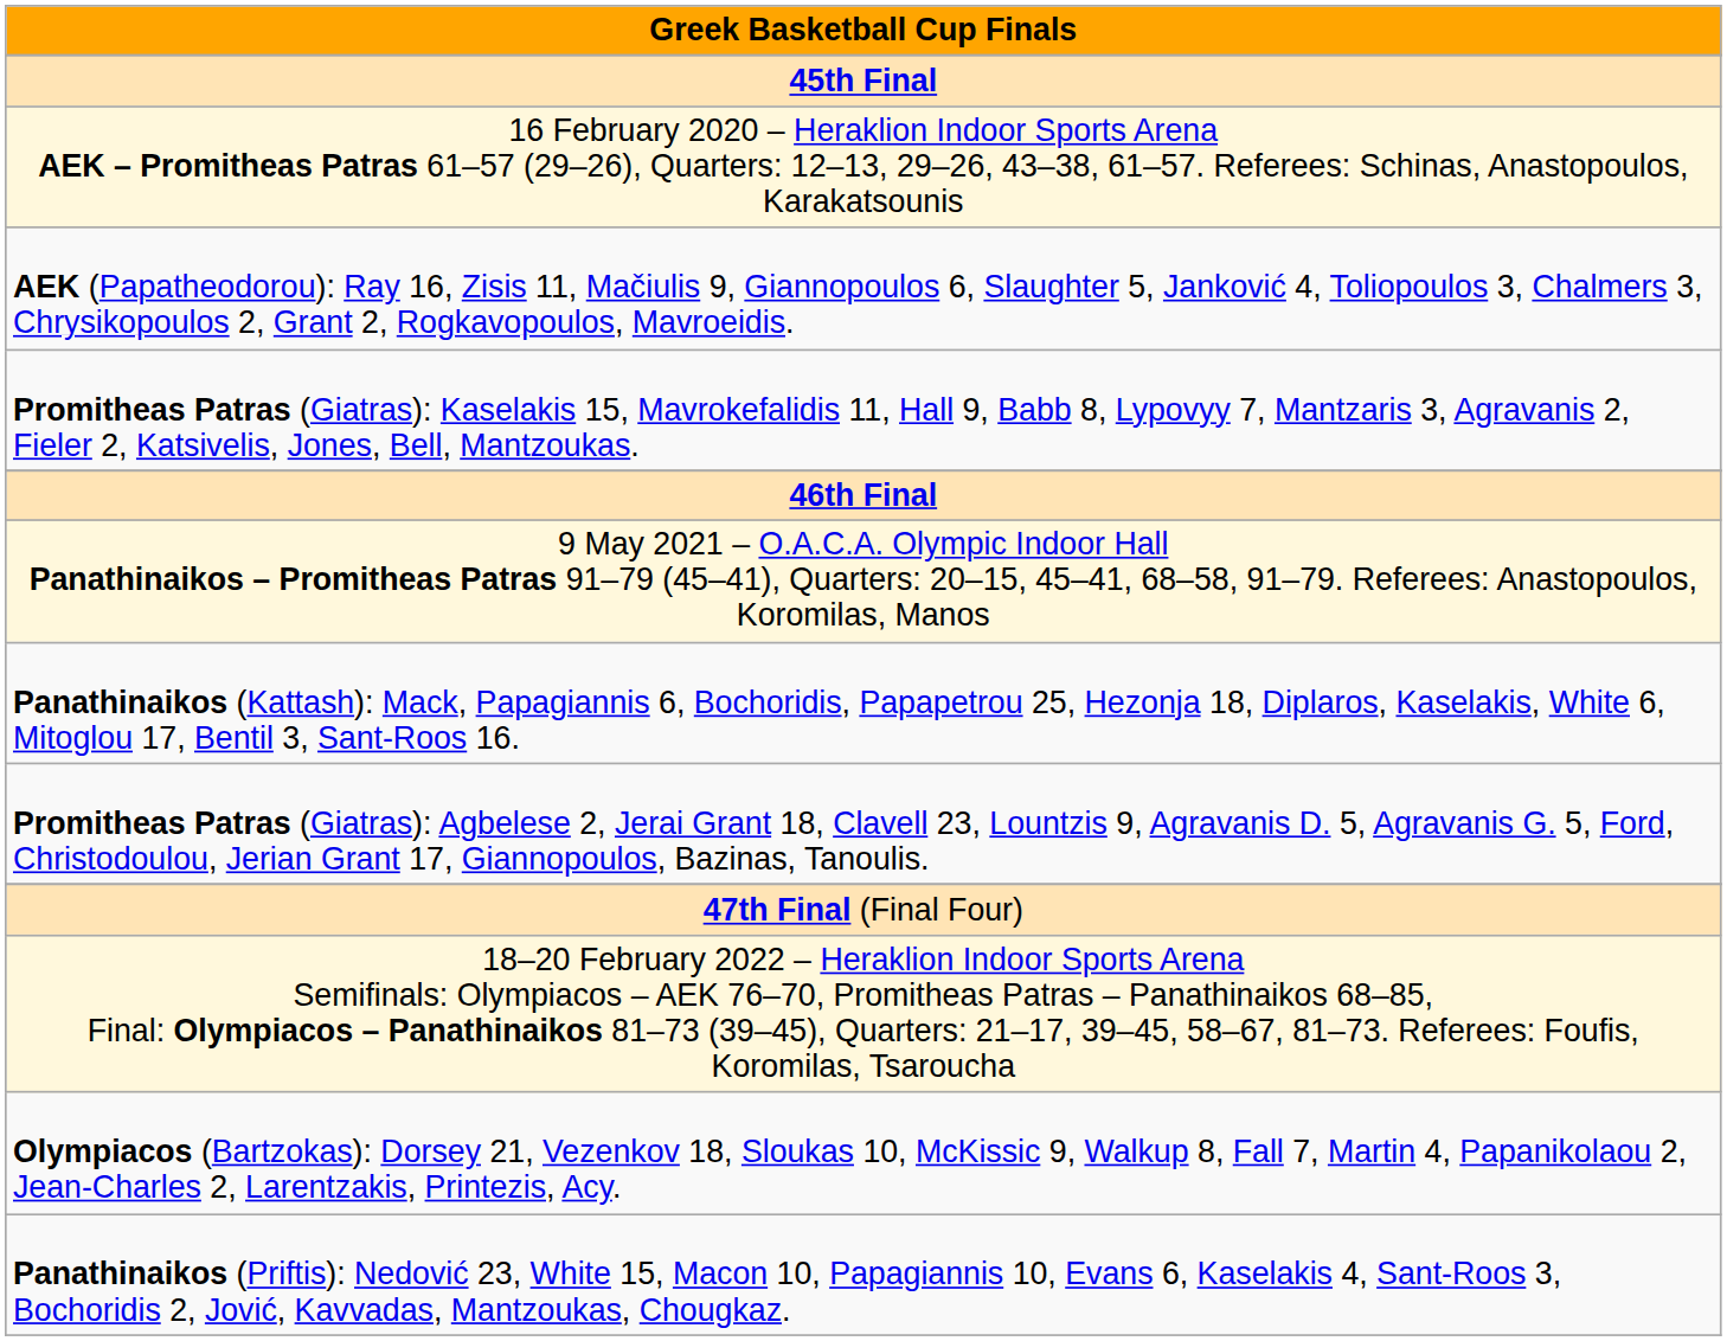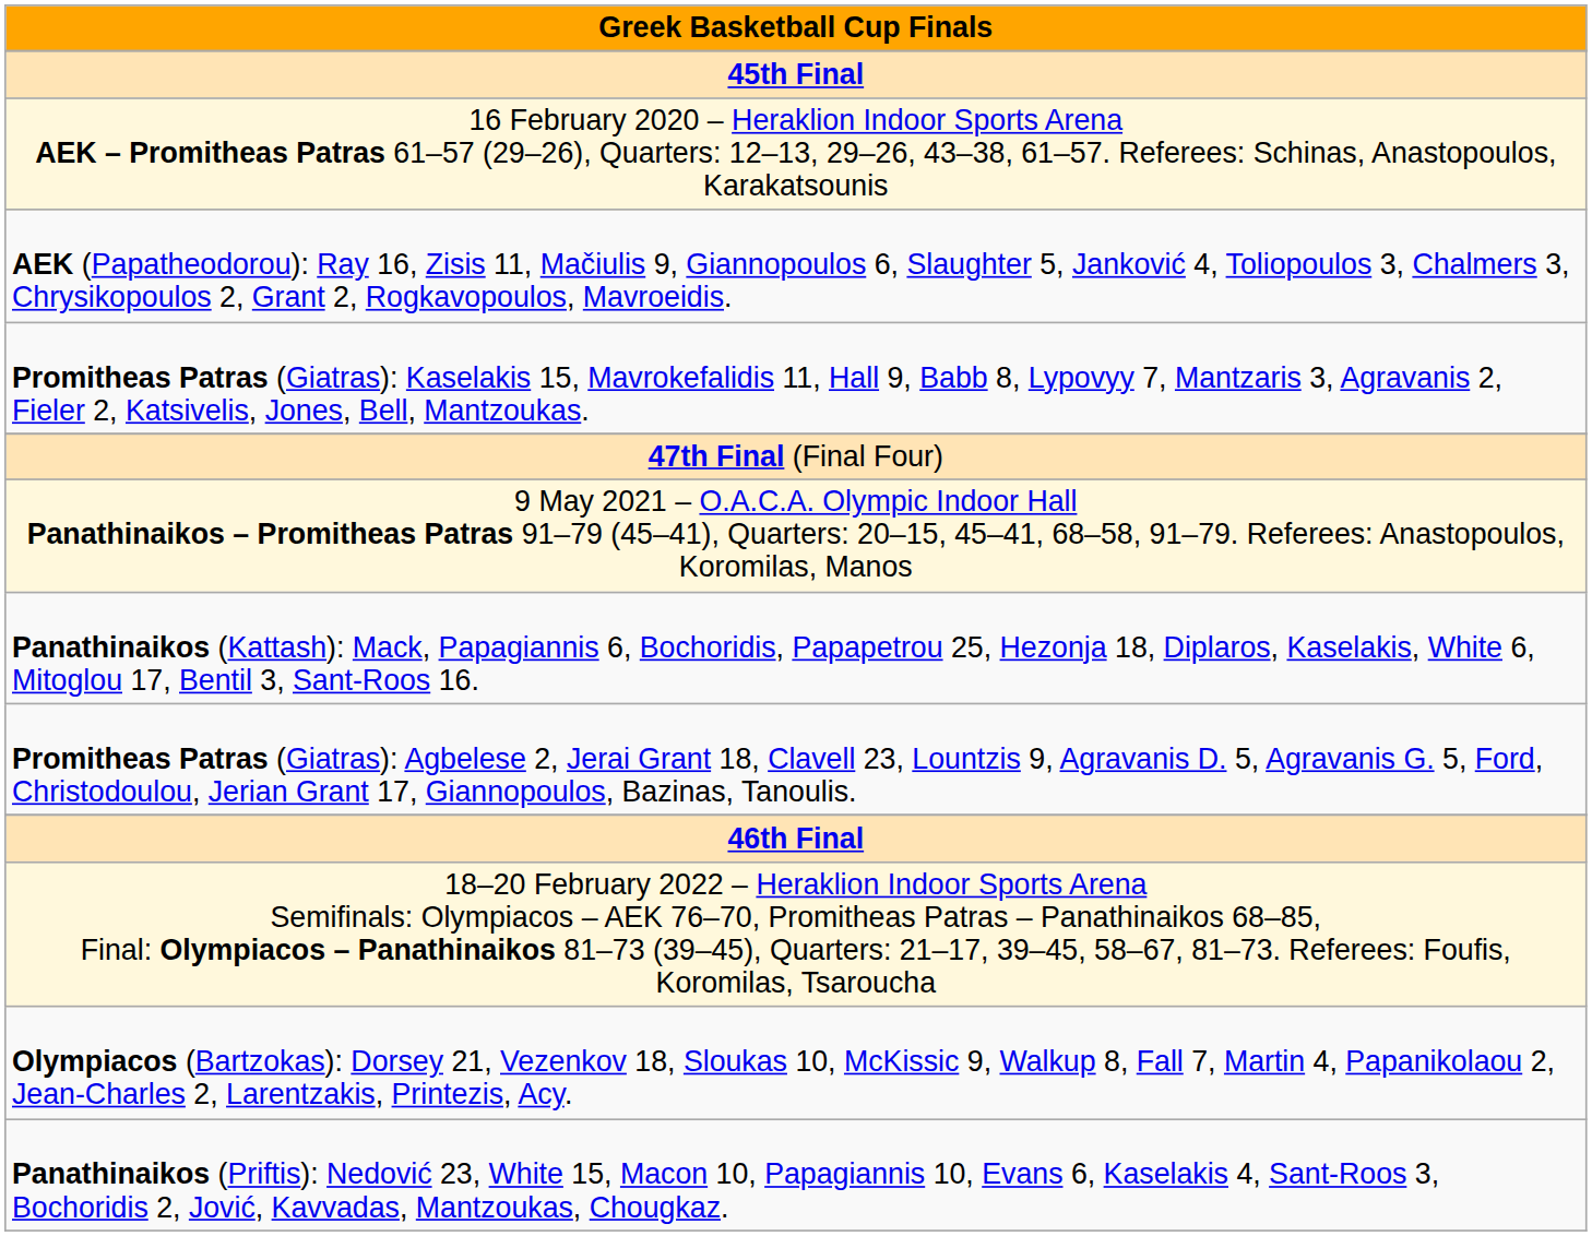row 6 | column 1: 46th Final -> 47th Final (Final Four)
row 10 | column 1: 47th Final (Final Four) -> 46th Final
